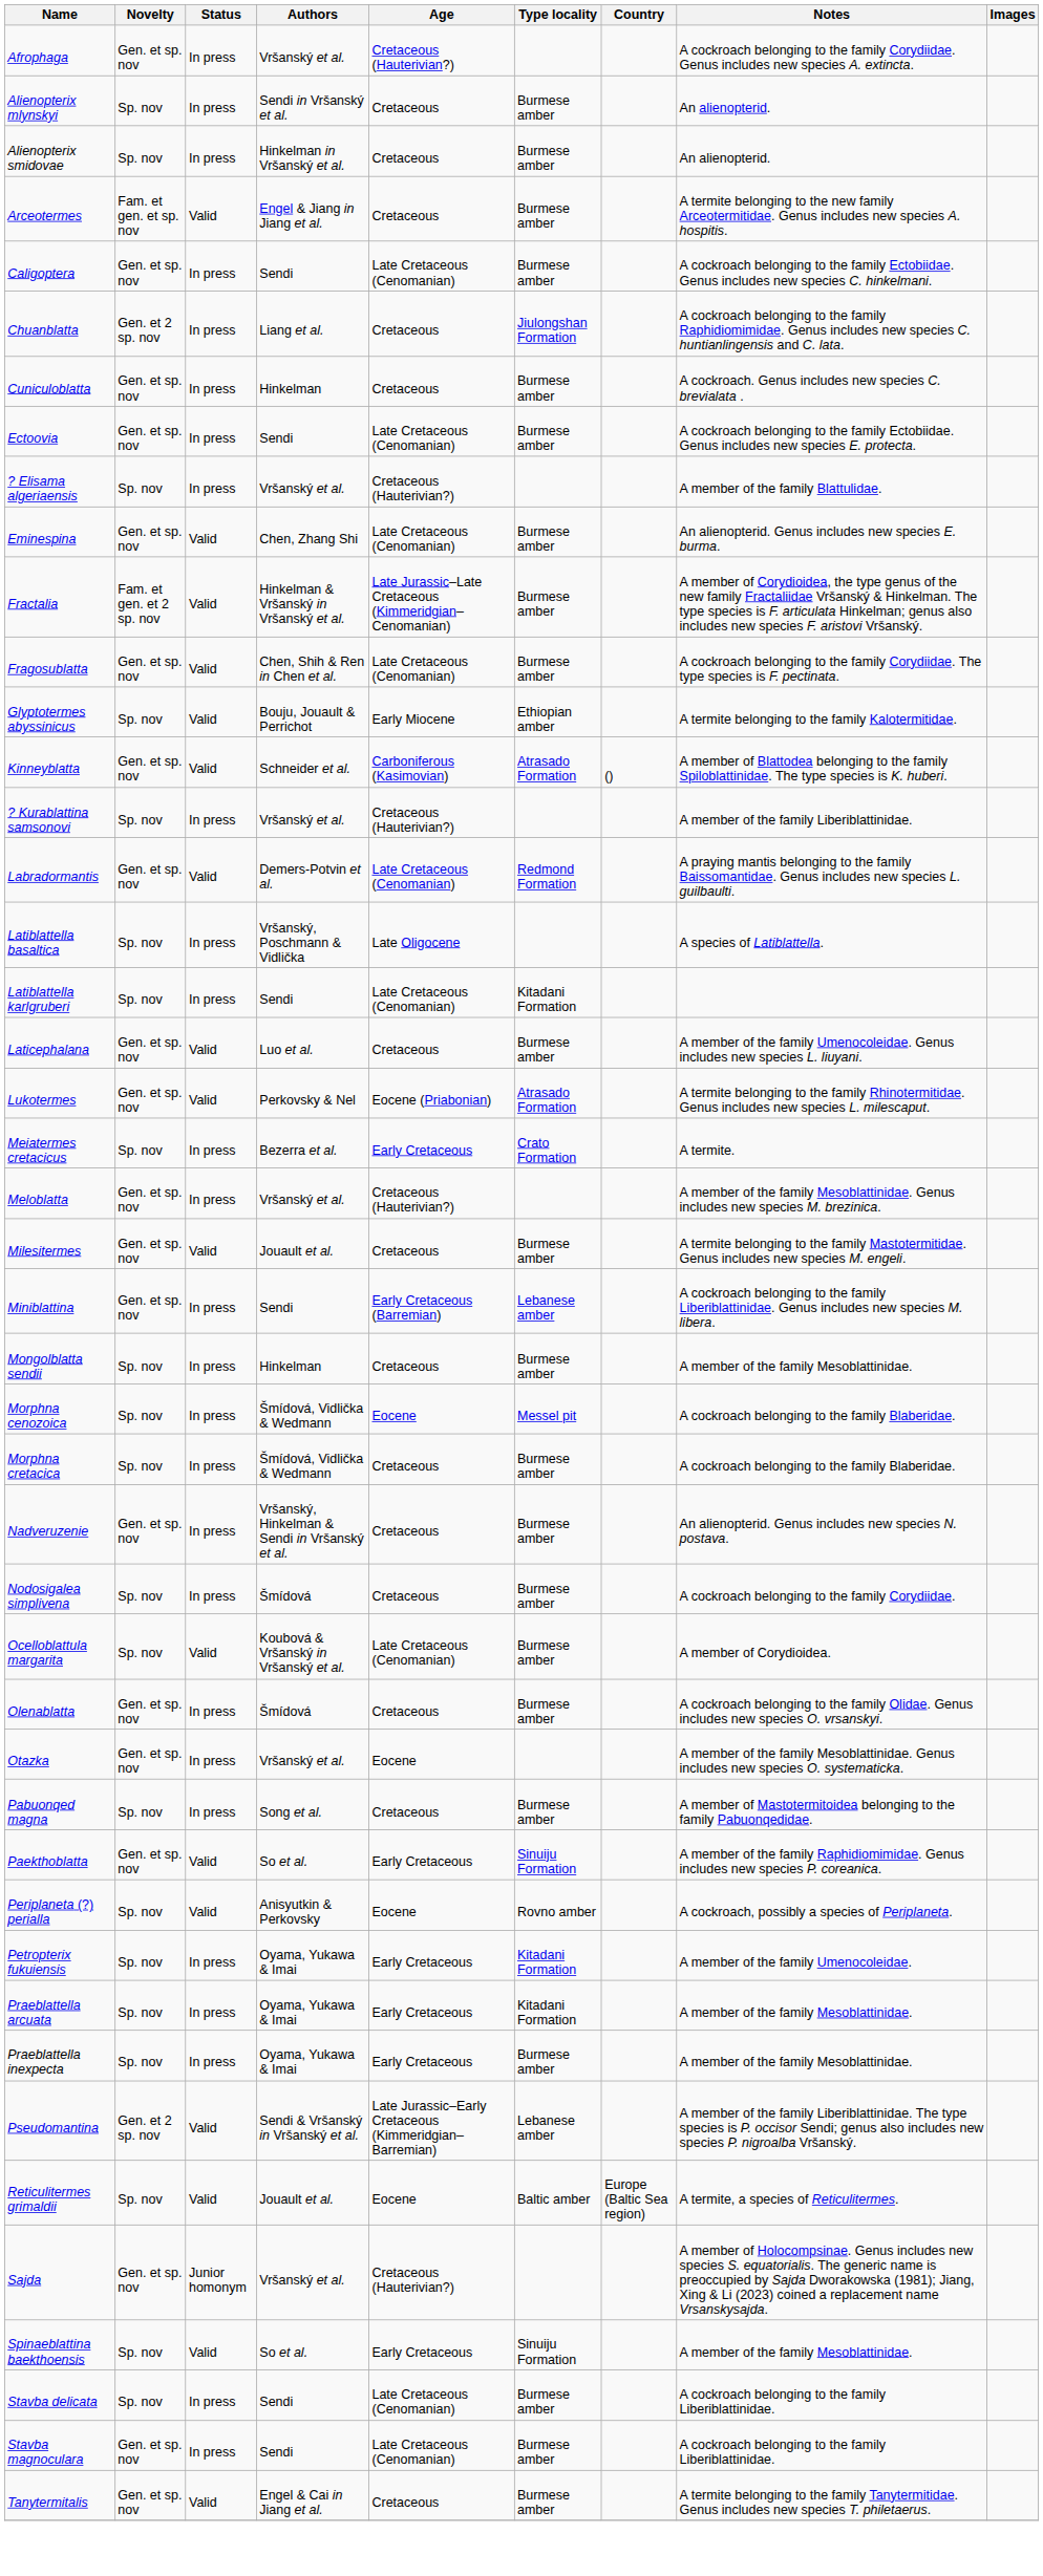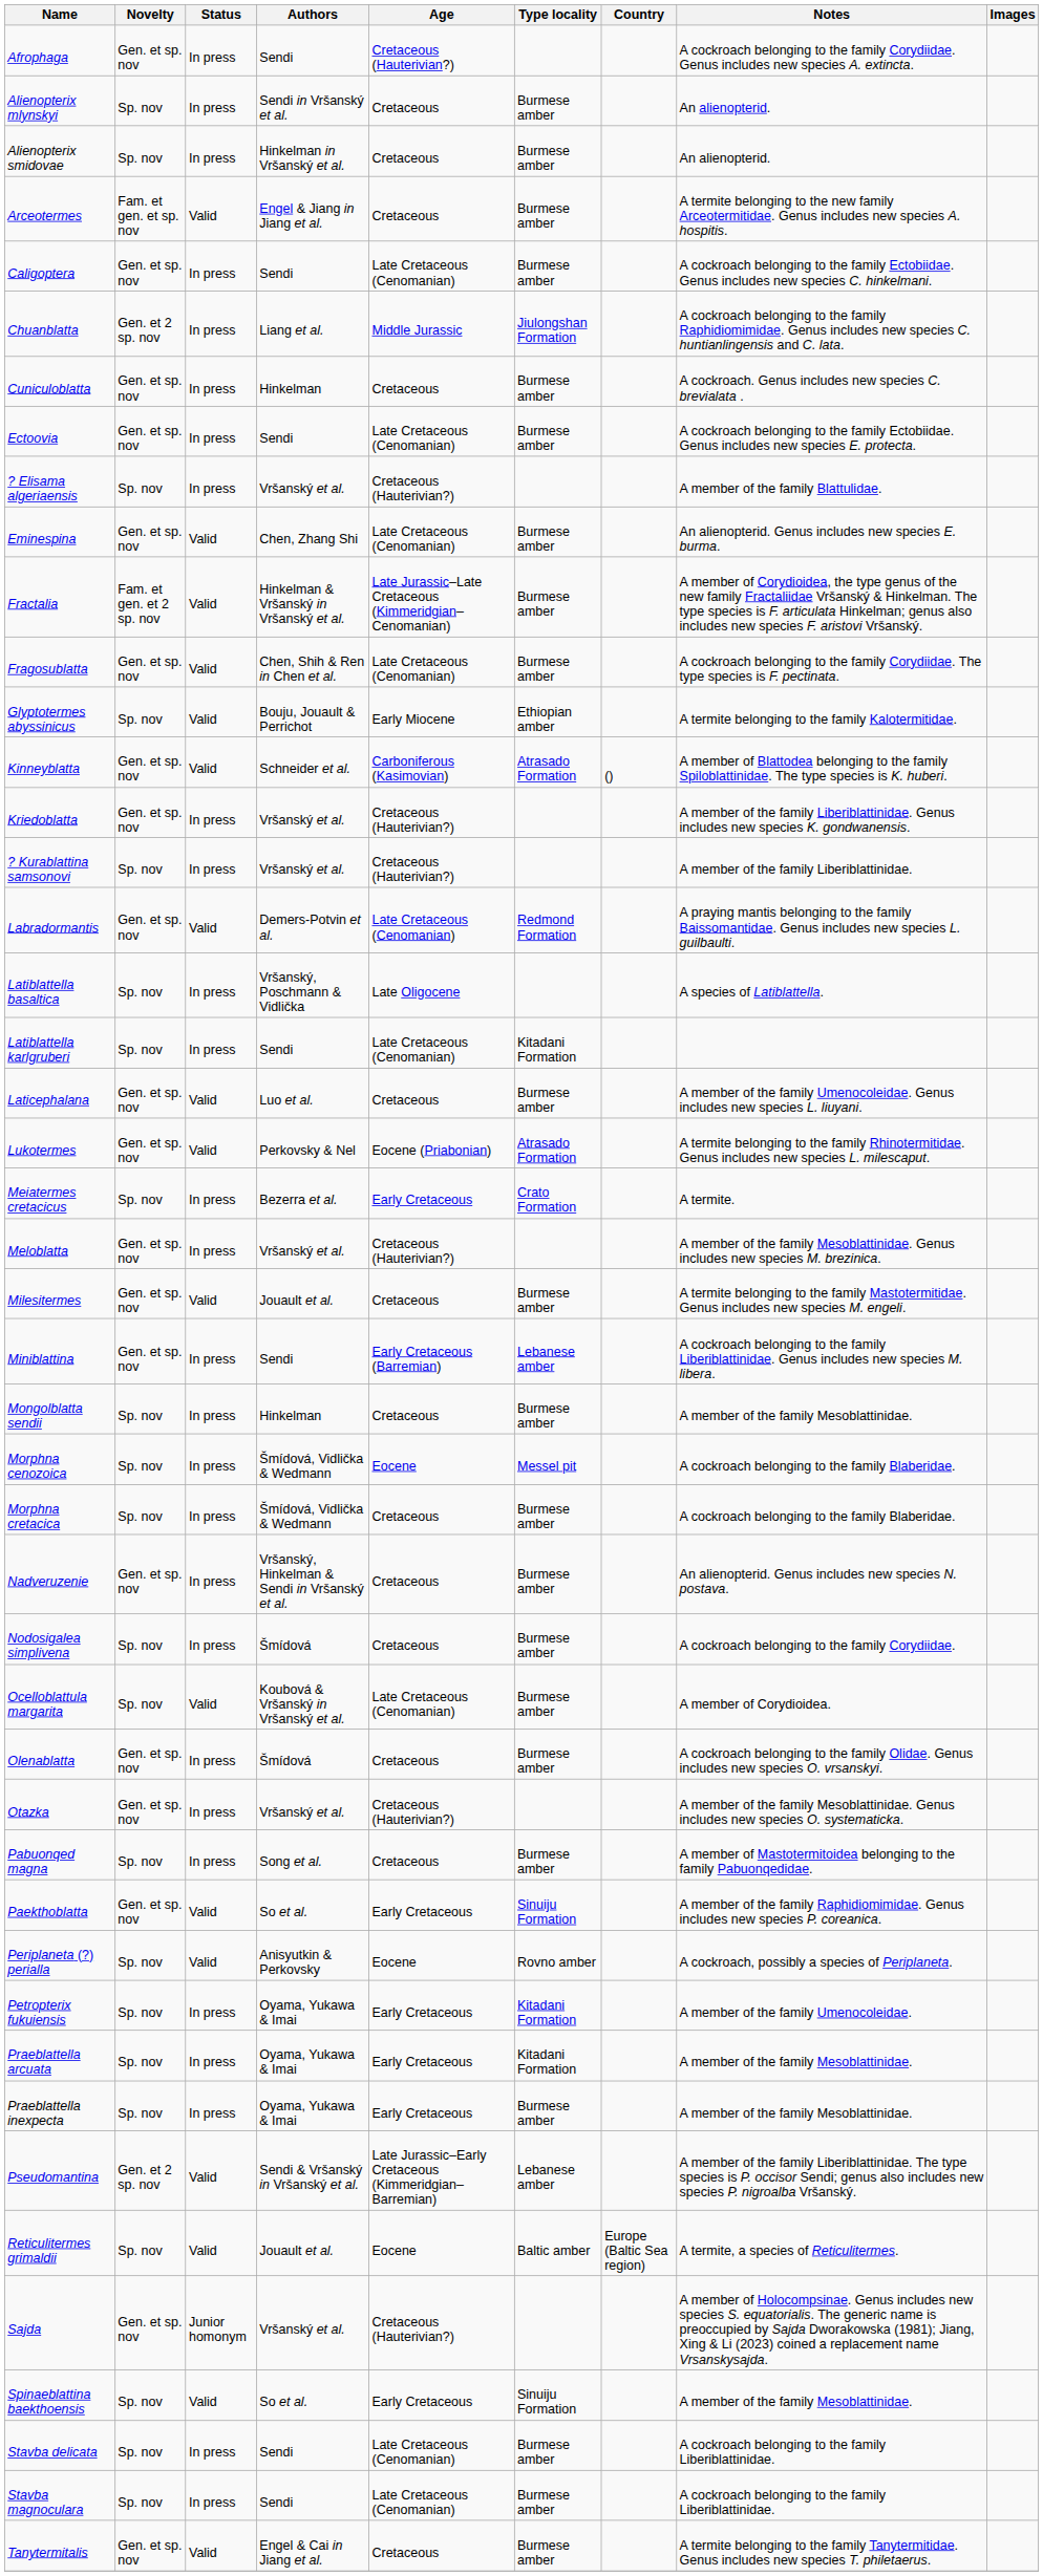Afrophaga | Authors: Vršanský et al. -> Sendi
Chuanblatta | Age: Cretaceous -> Middle Jurassic
+ row: Kriedoblatta | Gen. et sp. nov | In press | Vršanský et al. | Cretaceous (Hauterivian?) | A member of the family Liberiblattinidae. Genus includes new species K. gondwanensis.
Otazka | Age: Eocene -> Cretaceous (Hauterivian?)
Stavba magnoculara | Novelty: Gen. et sp. nov -> Sp. nov
